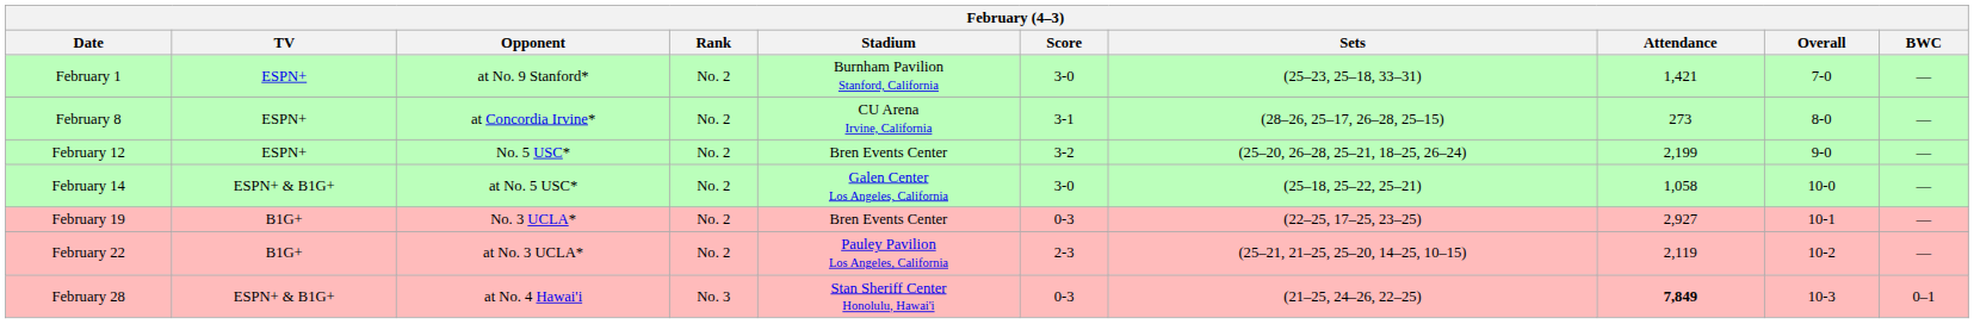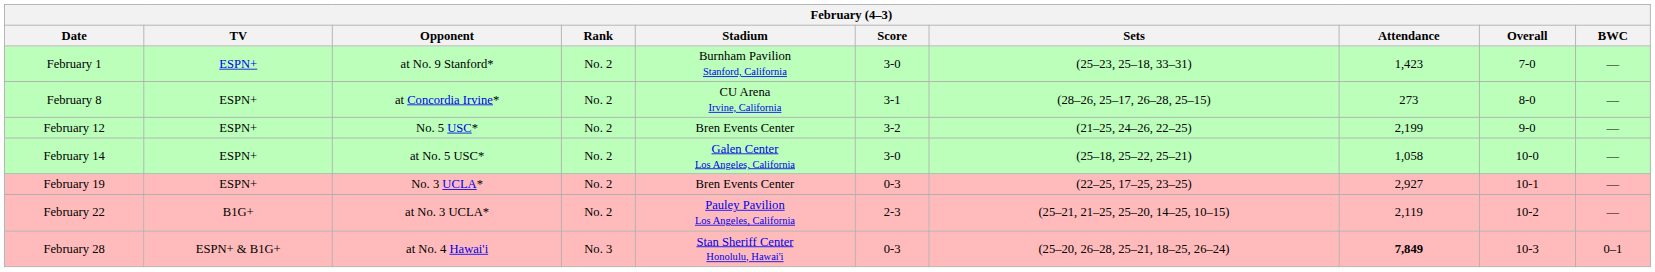February 1 | Attendance: 1,421 -> 1,423
February 12 | Sets: (25–20, 26–28, 25–21, 18–25, 26–24) -> (21–25, 24–26, 22–25)
February 14 | TV: ESPN+ & B1G+ -> ESPN+
February 19 | TV: B1G+ -> ESPN+
February 28 | Sets: (21–25, 24–26, 22–25) -> (25–20, 26–28, 25–21, 18–25, 26–24)
